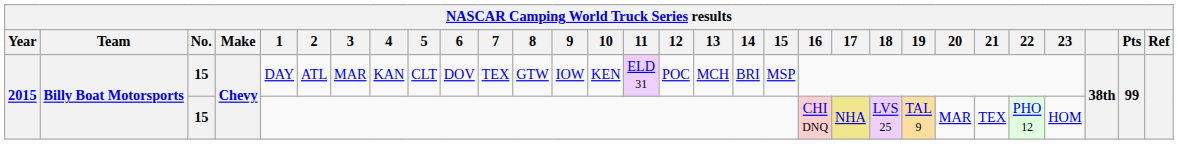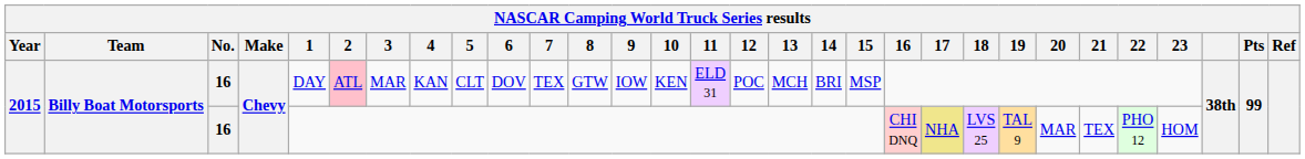row 3 | No.: 15 -> 16
row 3 | 2: no background -> pink background
row 4 | No.: 15 -> 16
